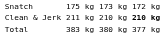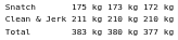Clean & Jerk | column 4: bold -> normal
